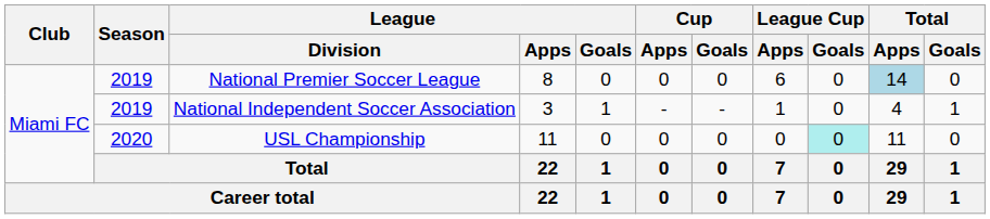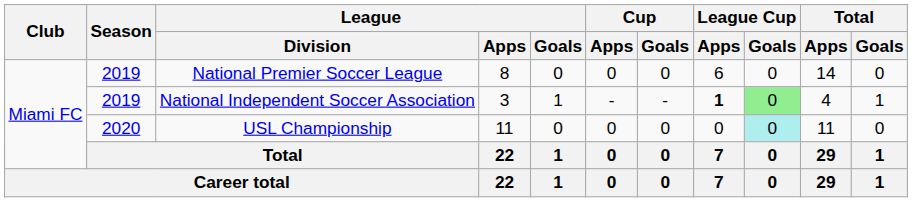National Premier Soccer League | Total / Apps: lightblue background -> no background
National Independent Soccer Association | League Cup / Apps: normal -> bold
National Independent Soccer Association | League Cup / Goals: no background -> lightgreen background
